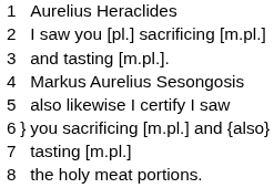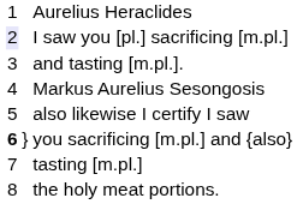I saw you [pl.] sacrificing [m.pl.] | column 1: no background -> lavender background
you sacrificing [m.pl.] and {also} | column 1: normal -> bold
